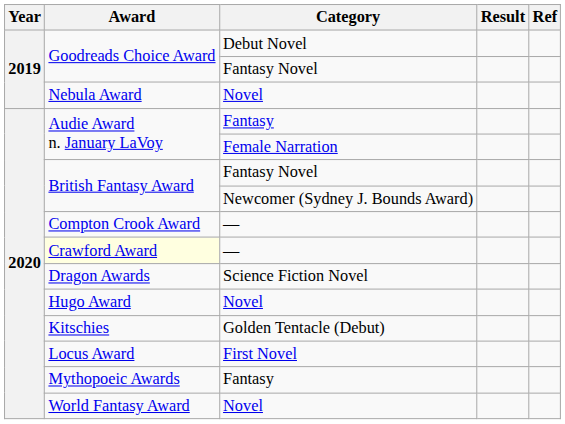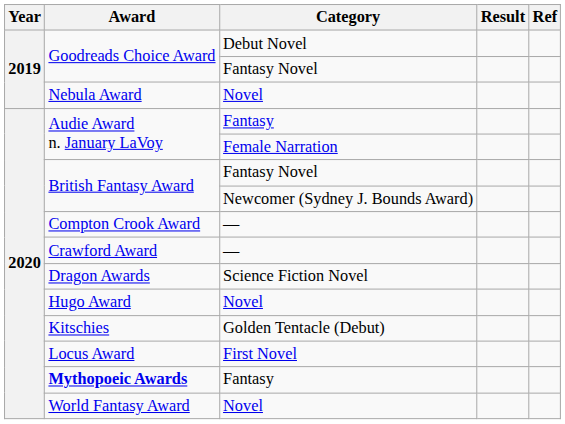Crawford Award | Award: lightyellow background -> no background
Mythopoeic Awards | Award: normal -> bold
